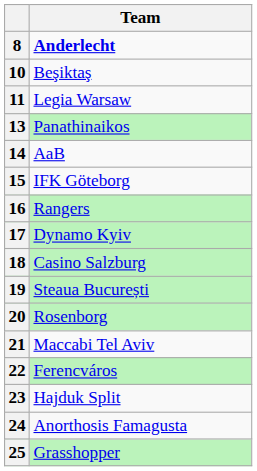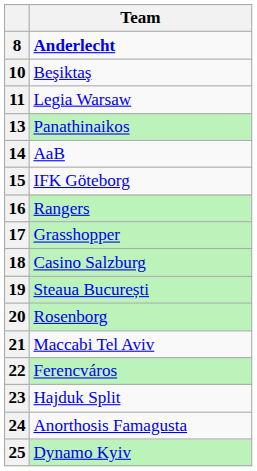17 | Team: Dynamo Kyiv -> Grasshopper
25 | Team: Grasshopper -> Dynamo Kyiv
